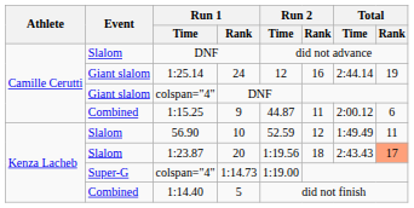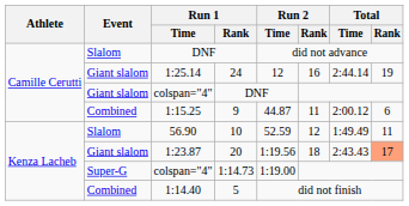1:23.87 | Event: Slalom -> Giant slalom
